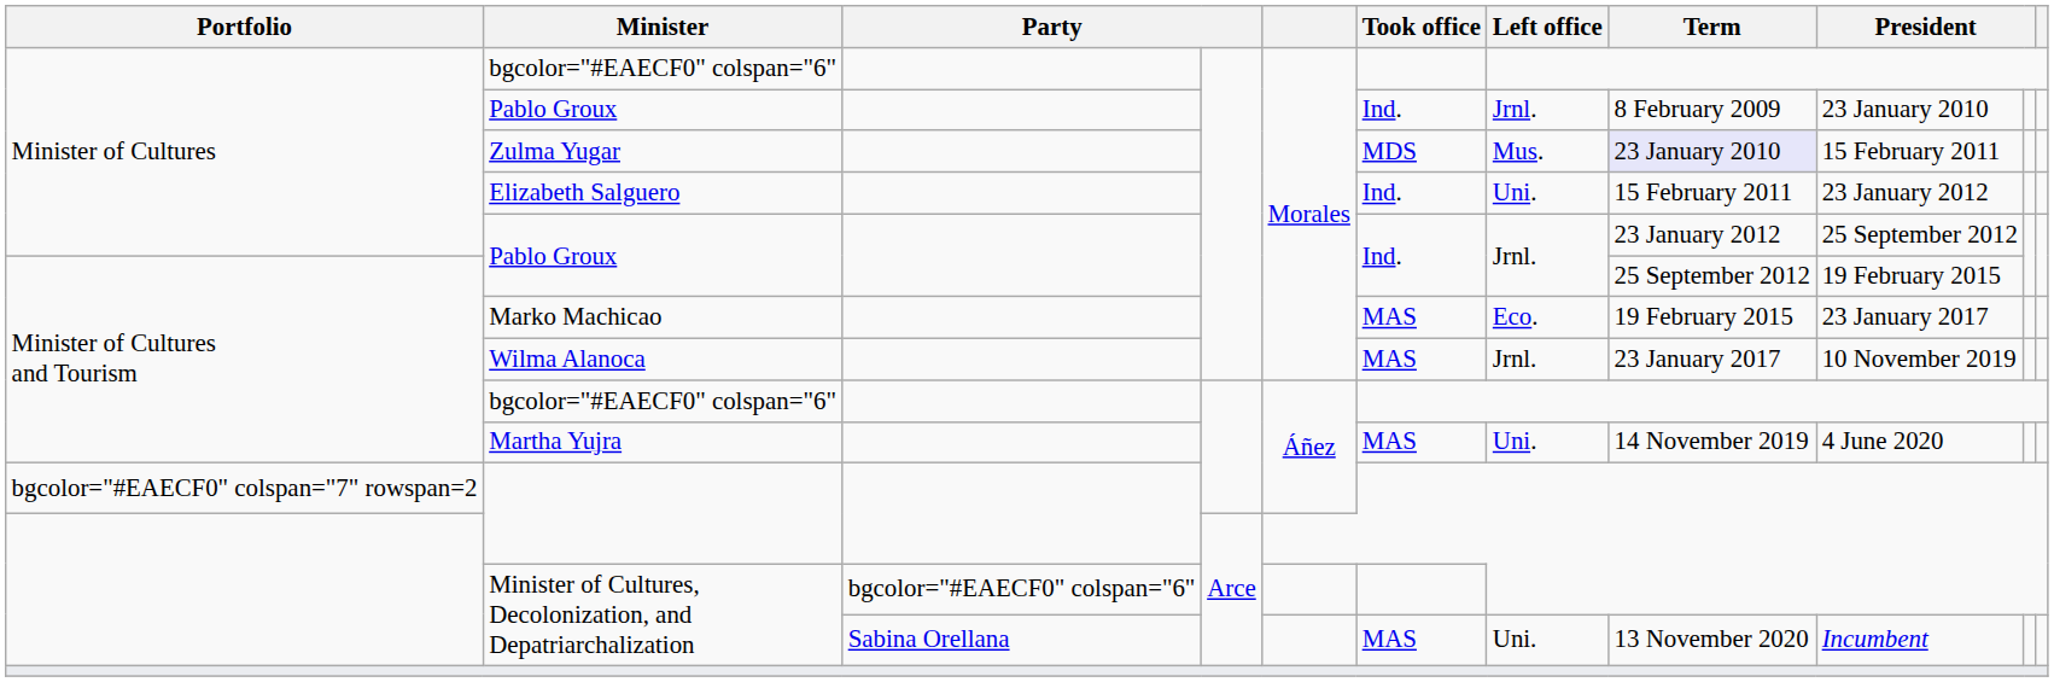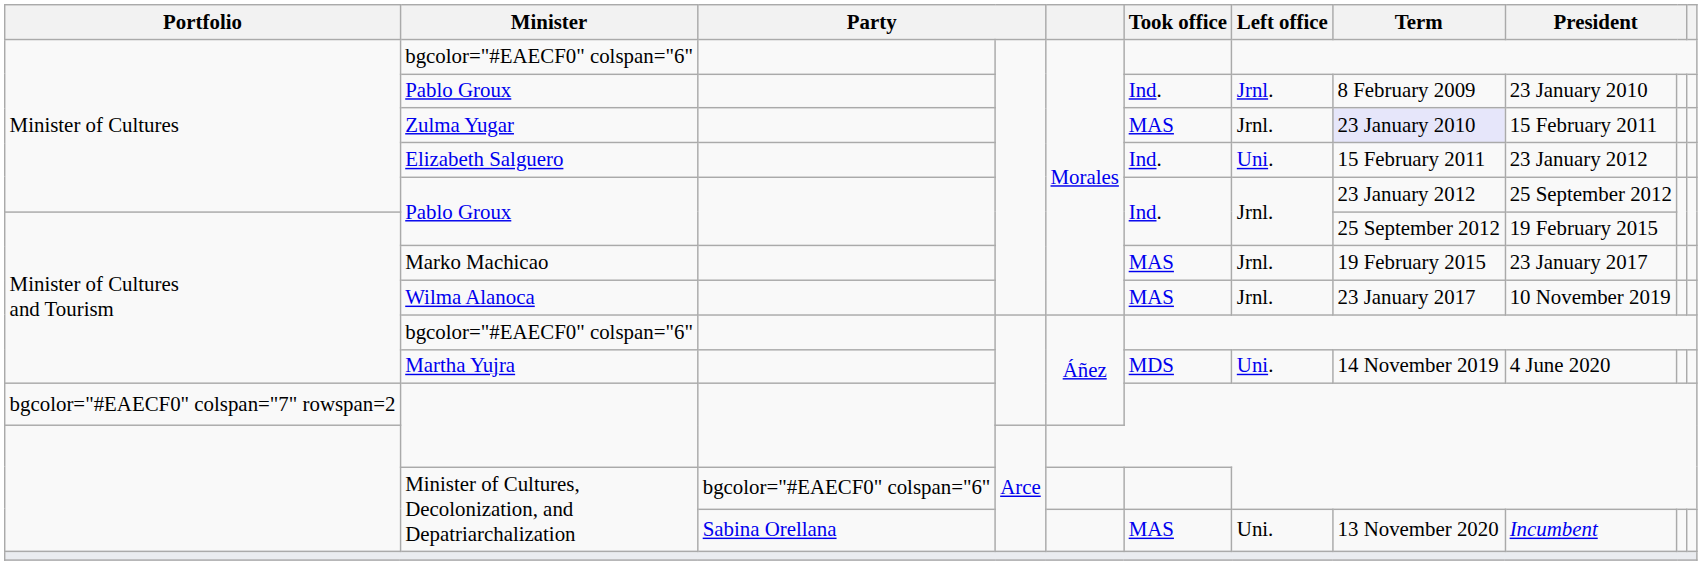Zulma Yugar | Took office: MDS -> MAS
Zulma Yugar | Left office: Mus. -> Jrnl.
Marko Machicao | Left office: Eco. -> Jrnl.
Martha Yujra | Took office: MAS -> MDS
